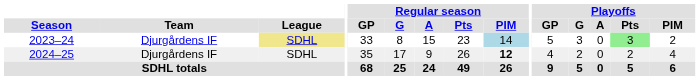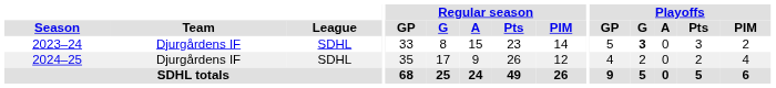2023–24 | League: khaki background -> no background
2023–24 | Regular season / PIM: lightblue background -> no background
2023–24 | Playoffs / G: normal -> bold
2023–24 | Playoffs / Pts: lightgreen background -> no background
2024–25 | Regular season / PIM: bold -> normal
